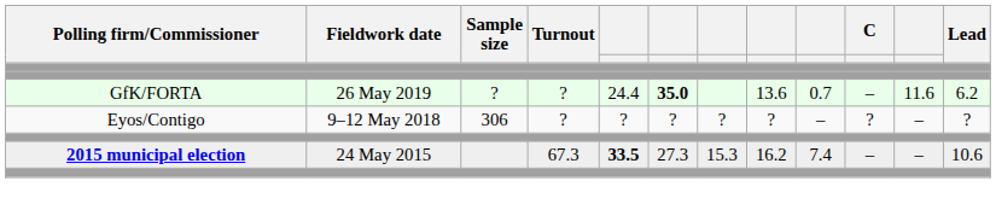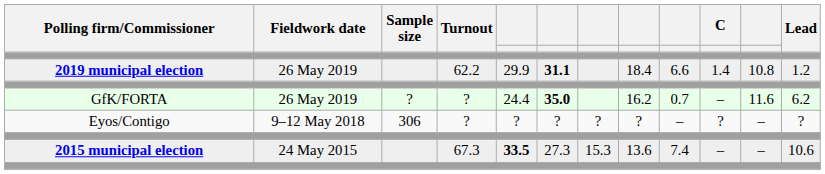+ row: 2019 municipal election | 26 May 2019 | 62.2 | 29.9 | 31.1 | 18.4 | 6.6 | 1.4 | 10.8 | 1.2
GfK/FORTA | column 8: 13.6 -> 16.2
2015 municipal election | column 8: 16.2 -> 13.6
